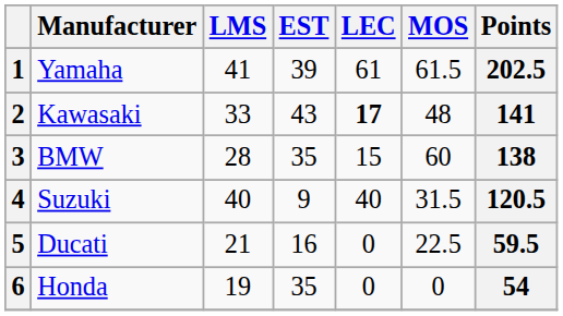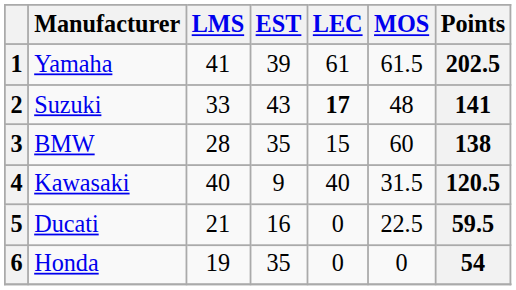2 | Manufacturer: Kawasaki -> Suzuki
4 | Manufacturer: Suzuki -> Kawasaki
